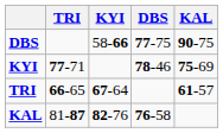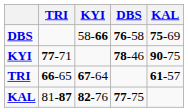row 2 | DBS: 77-75 -> 76-58
row 2 | KAL: 90-75 -> 75-69
row 3 | KAL: 75-69 -> 90-75
row 5 | DBS: 76-58 -> 77-75
